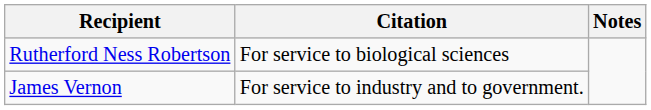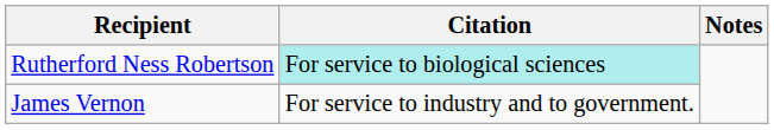Rutherford Ness Robertson | Citation: no background -> paleturquoise background
